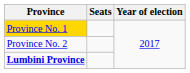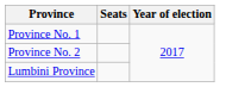Province No. 1 | Province: gold background -> no background
Lumbini Province | Province: bold -> normal
